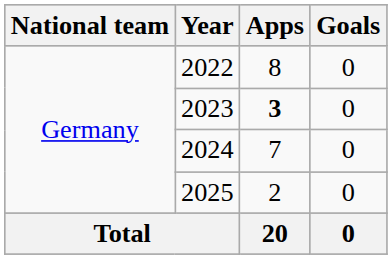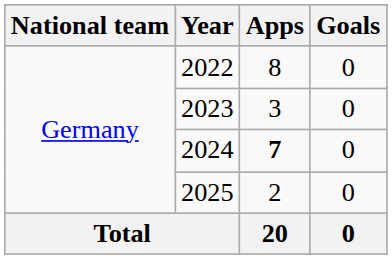2023 | Apps: bold -> normal
2024 | Apps: normal -> bold
